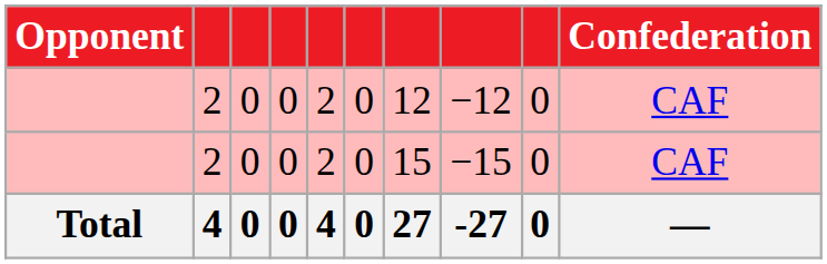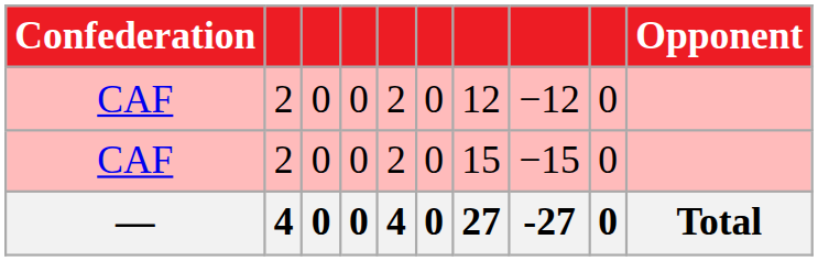columns swapped: Opponent <-> Confederation
